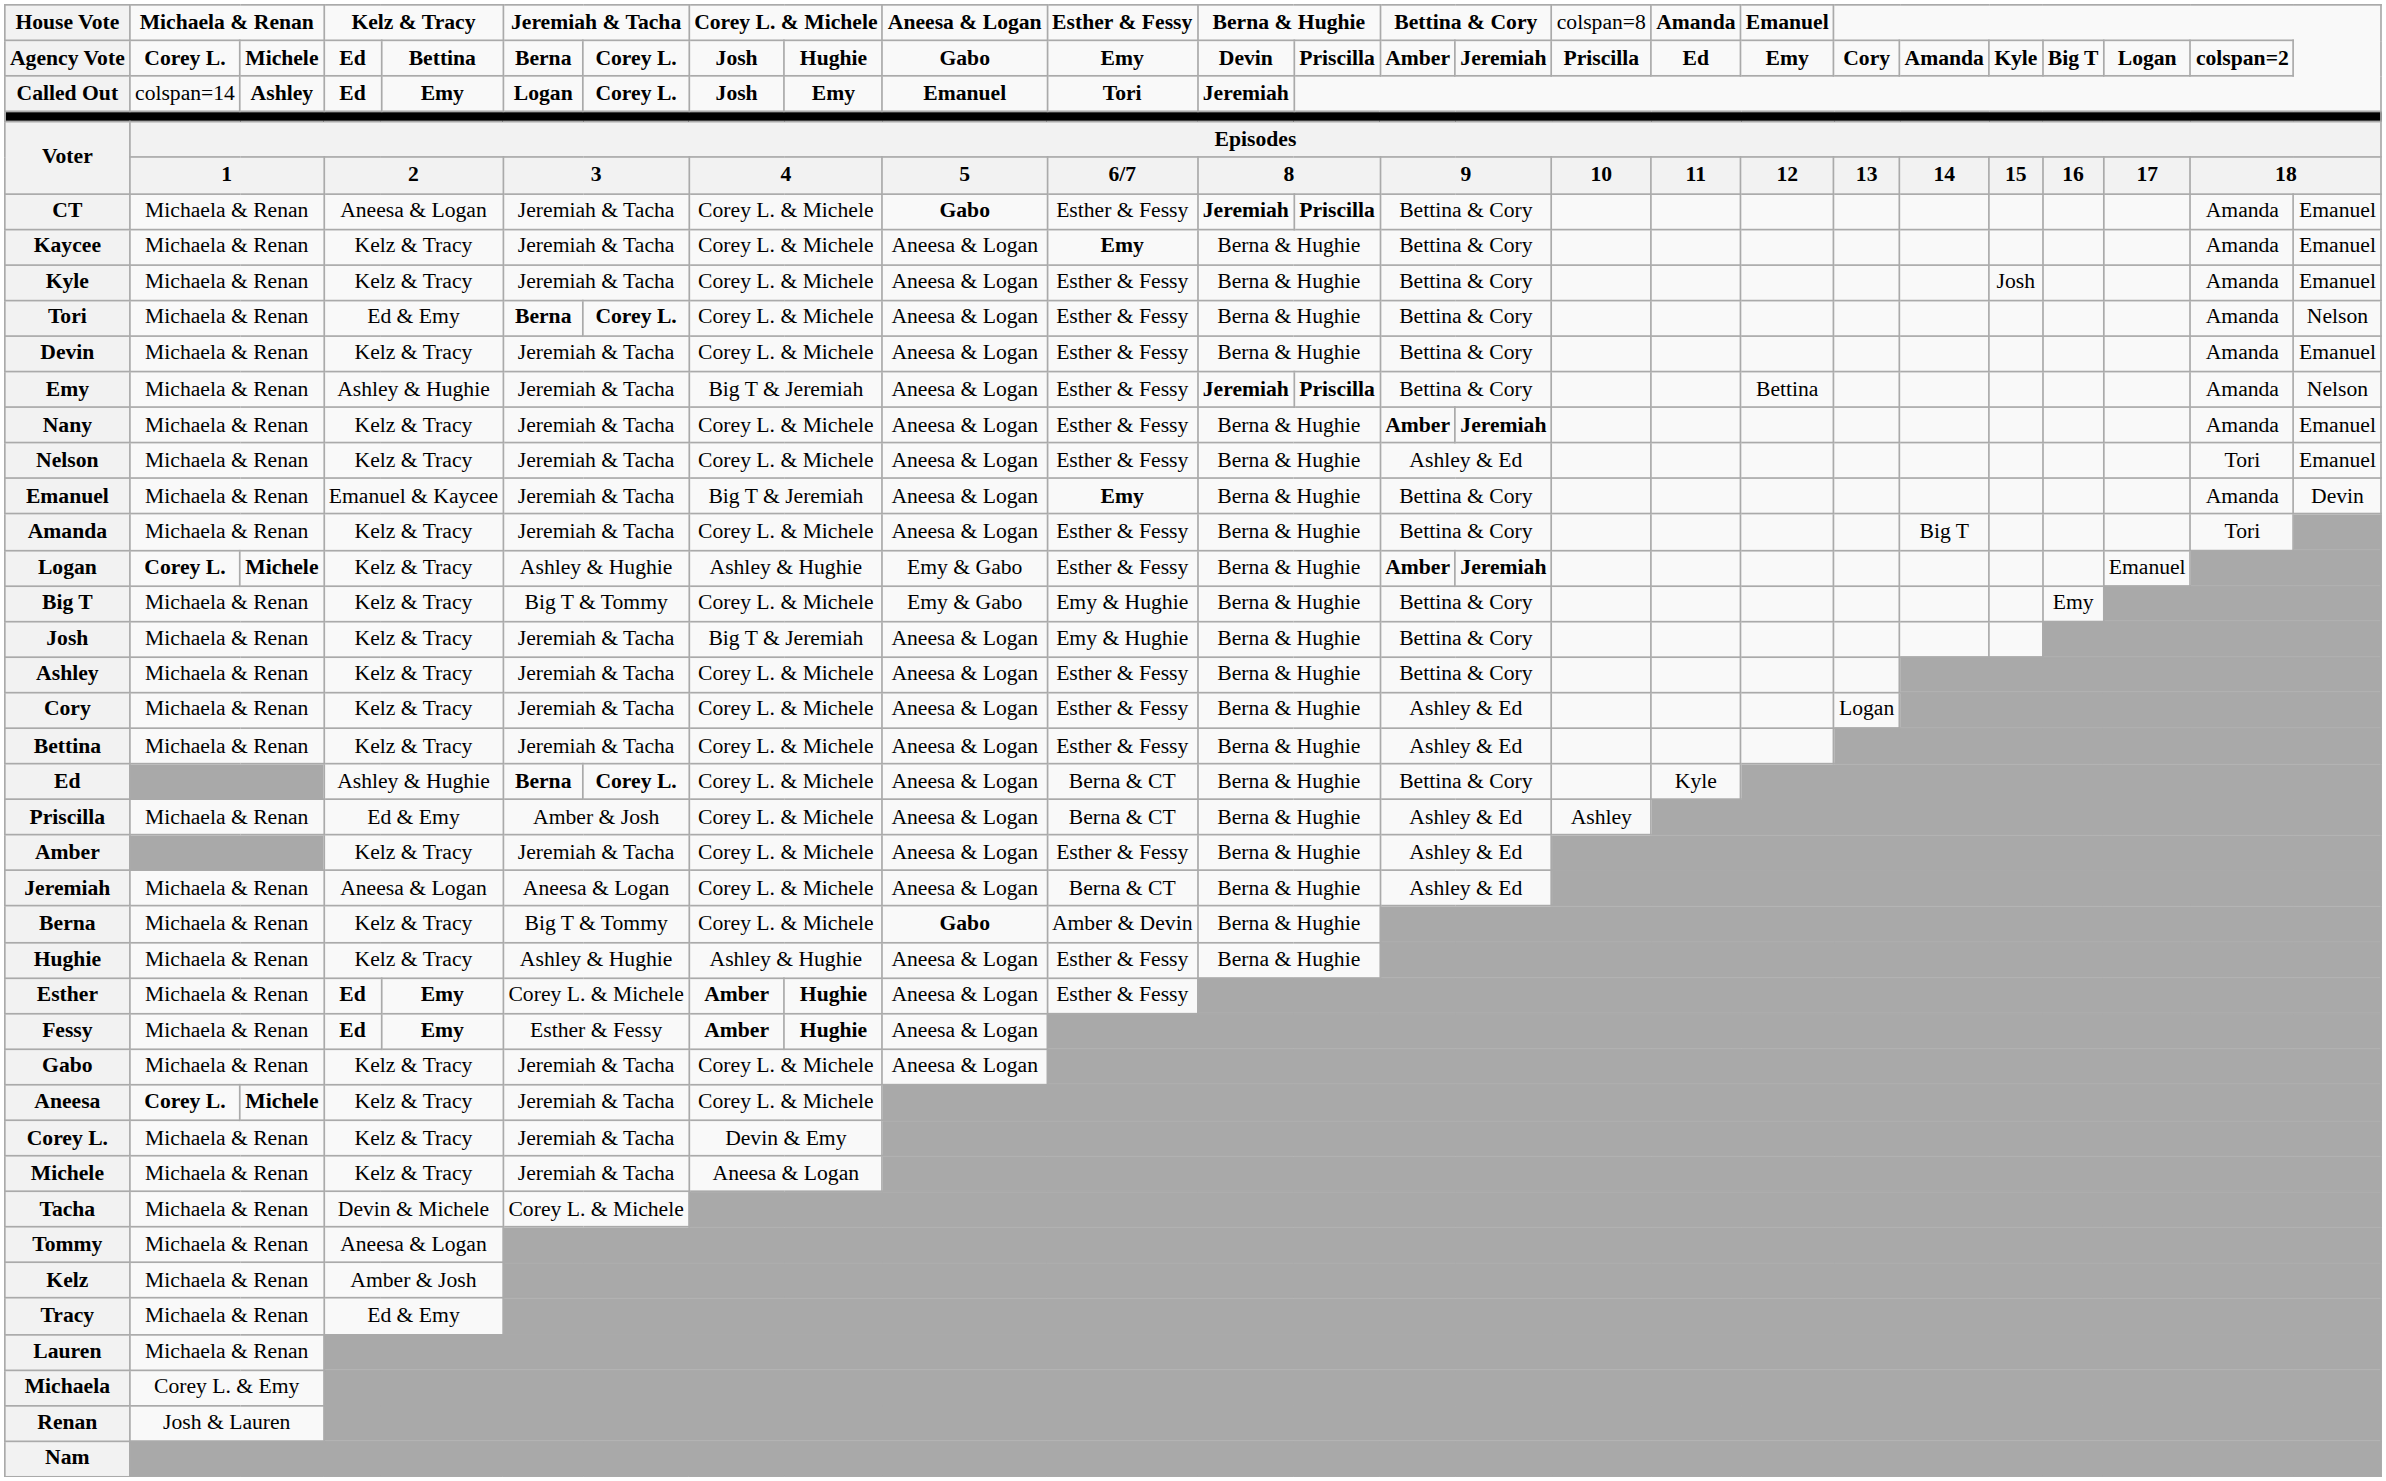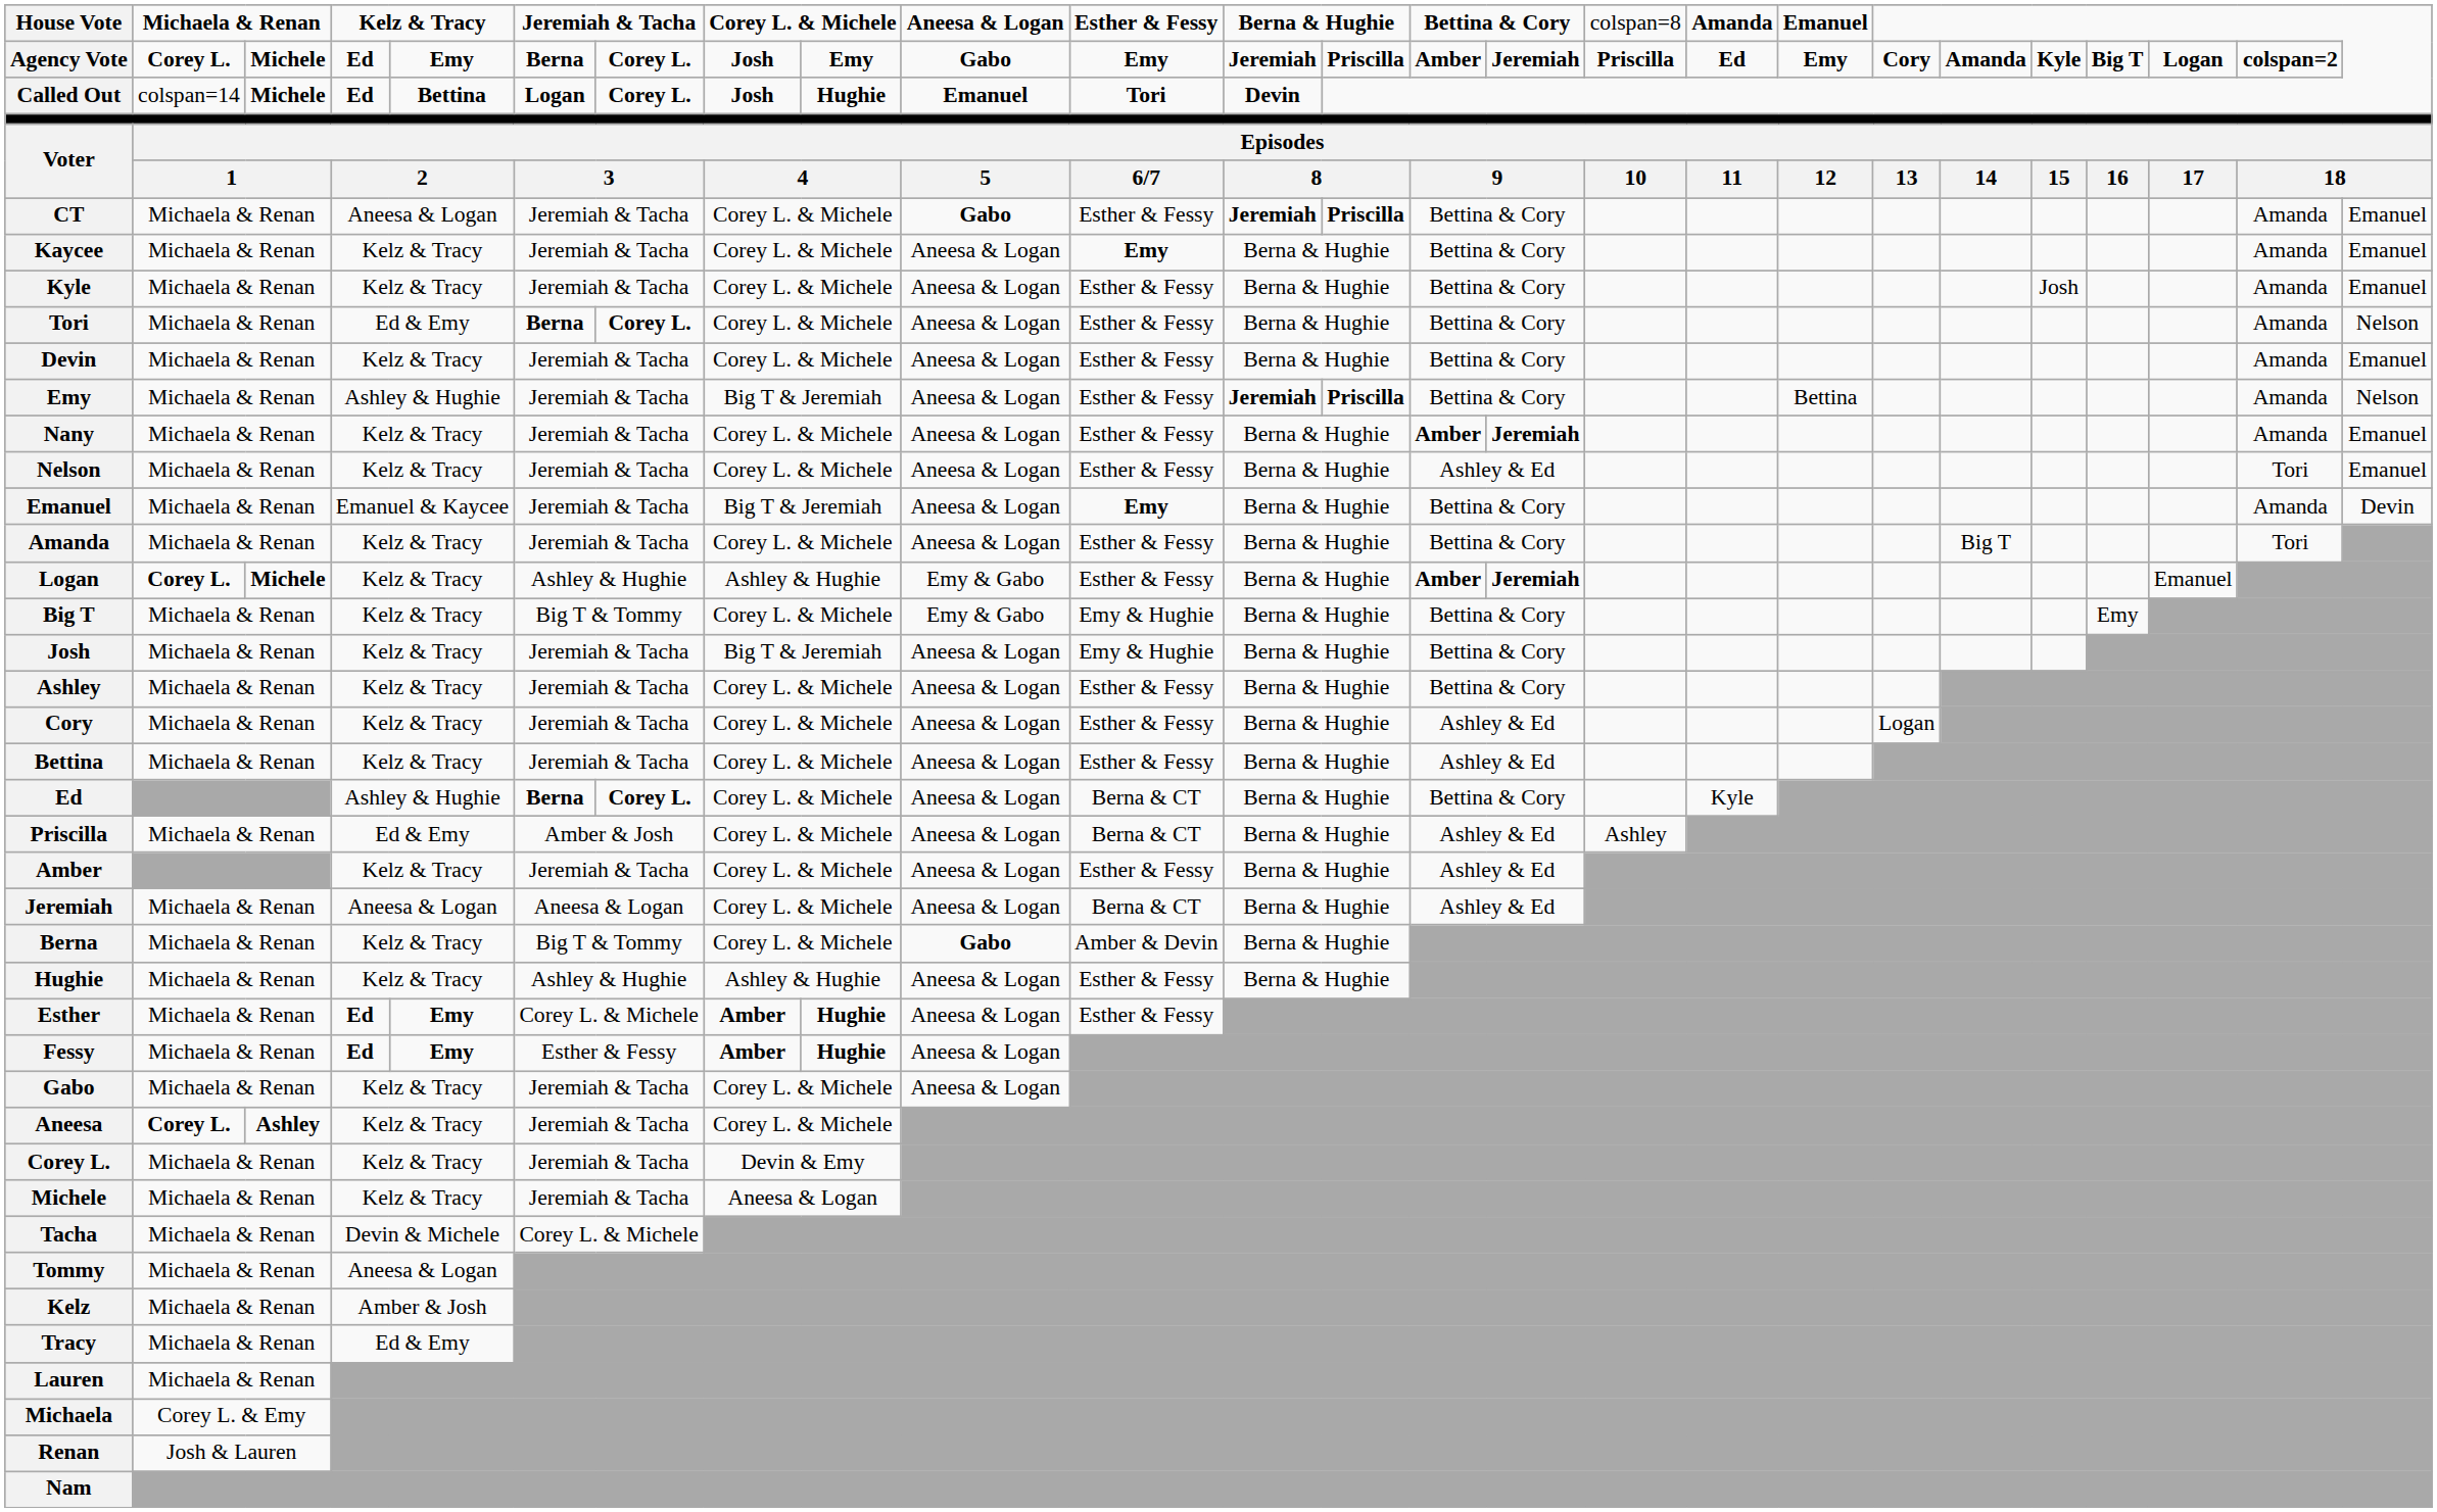Agency Vote | column 5: Bettina -> Emy
Agency Vote | column 9: Hughie -> Emy
Agency Vote | column 12: Devin -> Jeremiah
Called Out | column 3: Ashley -> Michele
Called Out | column 5: Emy -> Bettina
Called Out | column 9: Emy -> Hughie
Called Out | column 12: Jeremiah -> Devin
Aneesa | column 3: Michele -> Ashley
